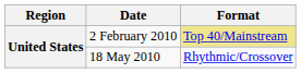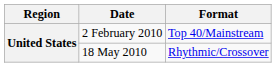2 February 2010 | Format: khaki background -> no background
